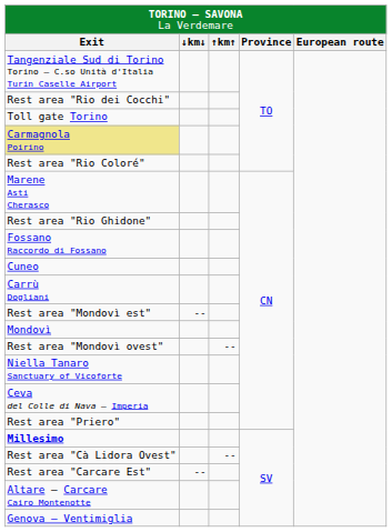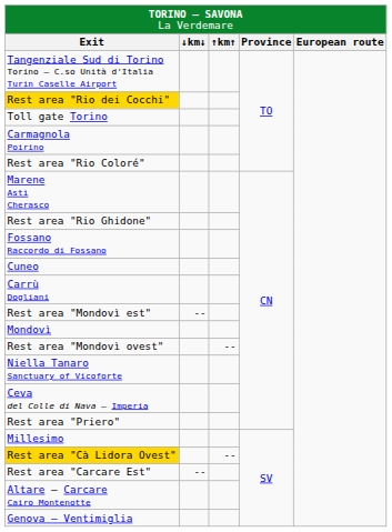Rest area "Rio dei Cocchi" | column 1: no background -> gold background
Carmagnola Poirino | column 1: khaki background -> no background
Millesimo | column 1: bold -> normal
Rest area "Cà Lidora Ovest" | column 1: no background -> gold background
